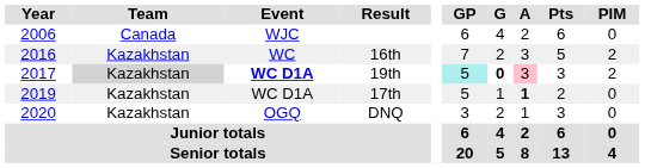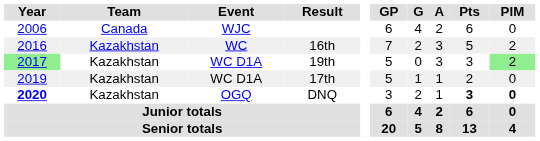19th | Year: no background -> lightgreen background
19th | Team: lightgrey background -> no background
19th | Event: bold -> normal
19th | GP: paleturquoise background -> no background
19th | G: bold -> normal
19th | A: pink background -> no background
19th | PIM: no background -> lightgreen background
17th | A: bold -> normal
DNQ | Year: normal -> bold
DNQ | Pts: normal -> bold
DNQ | PIM: normal -> bold
